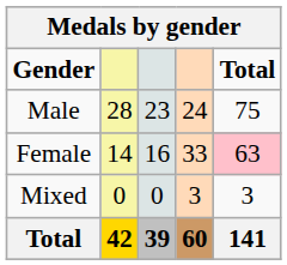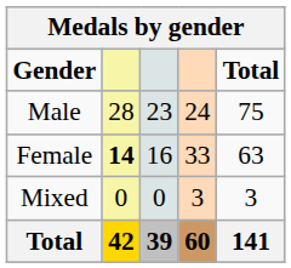Female | column 2: normal -> bold
Female | Total: pink background -> no background
